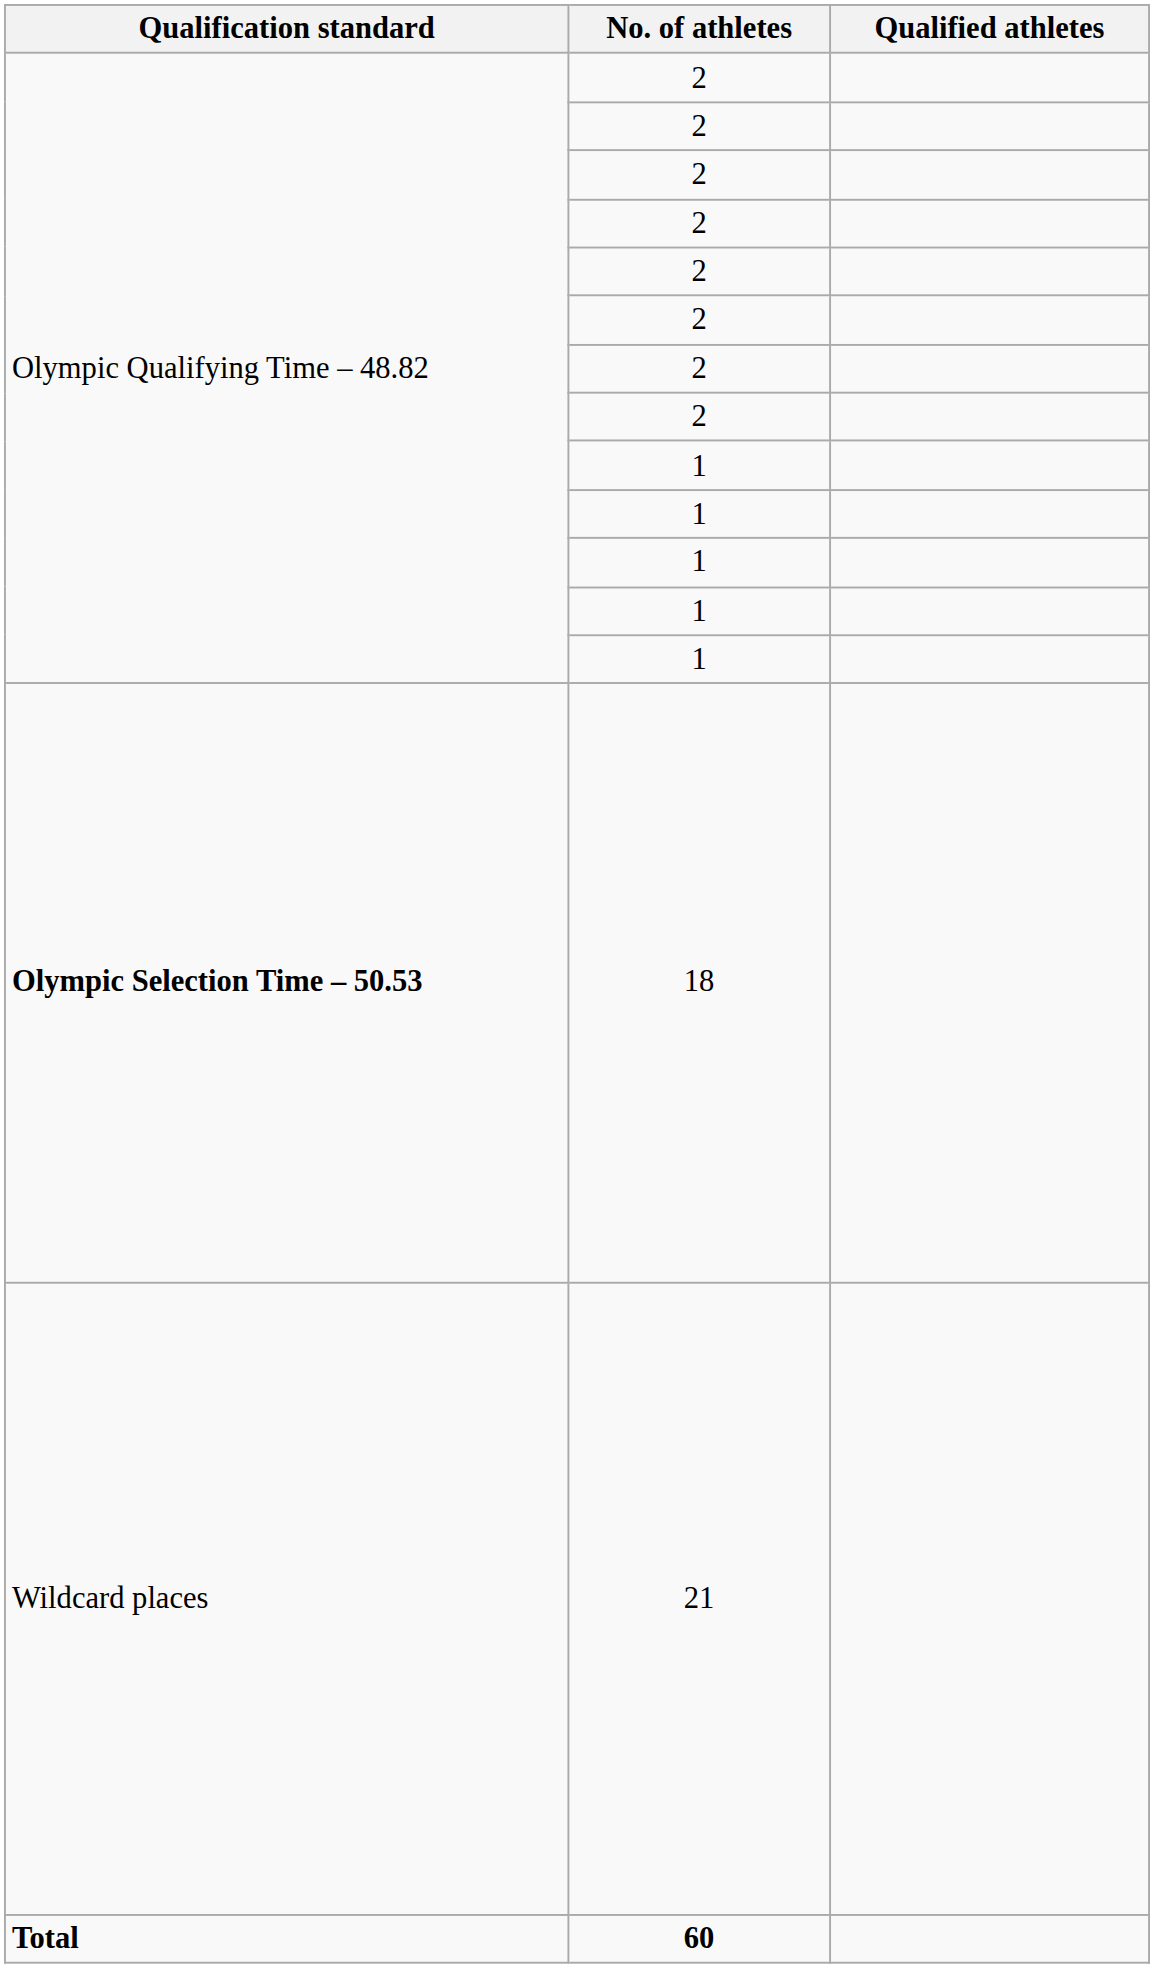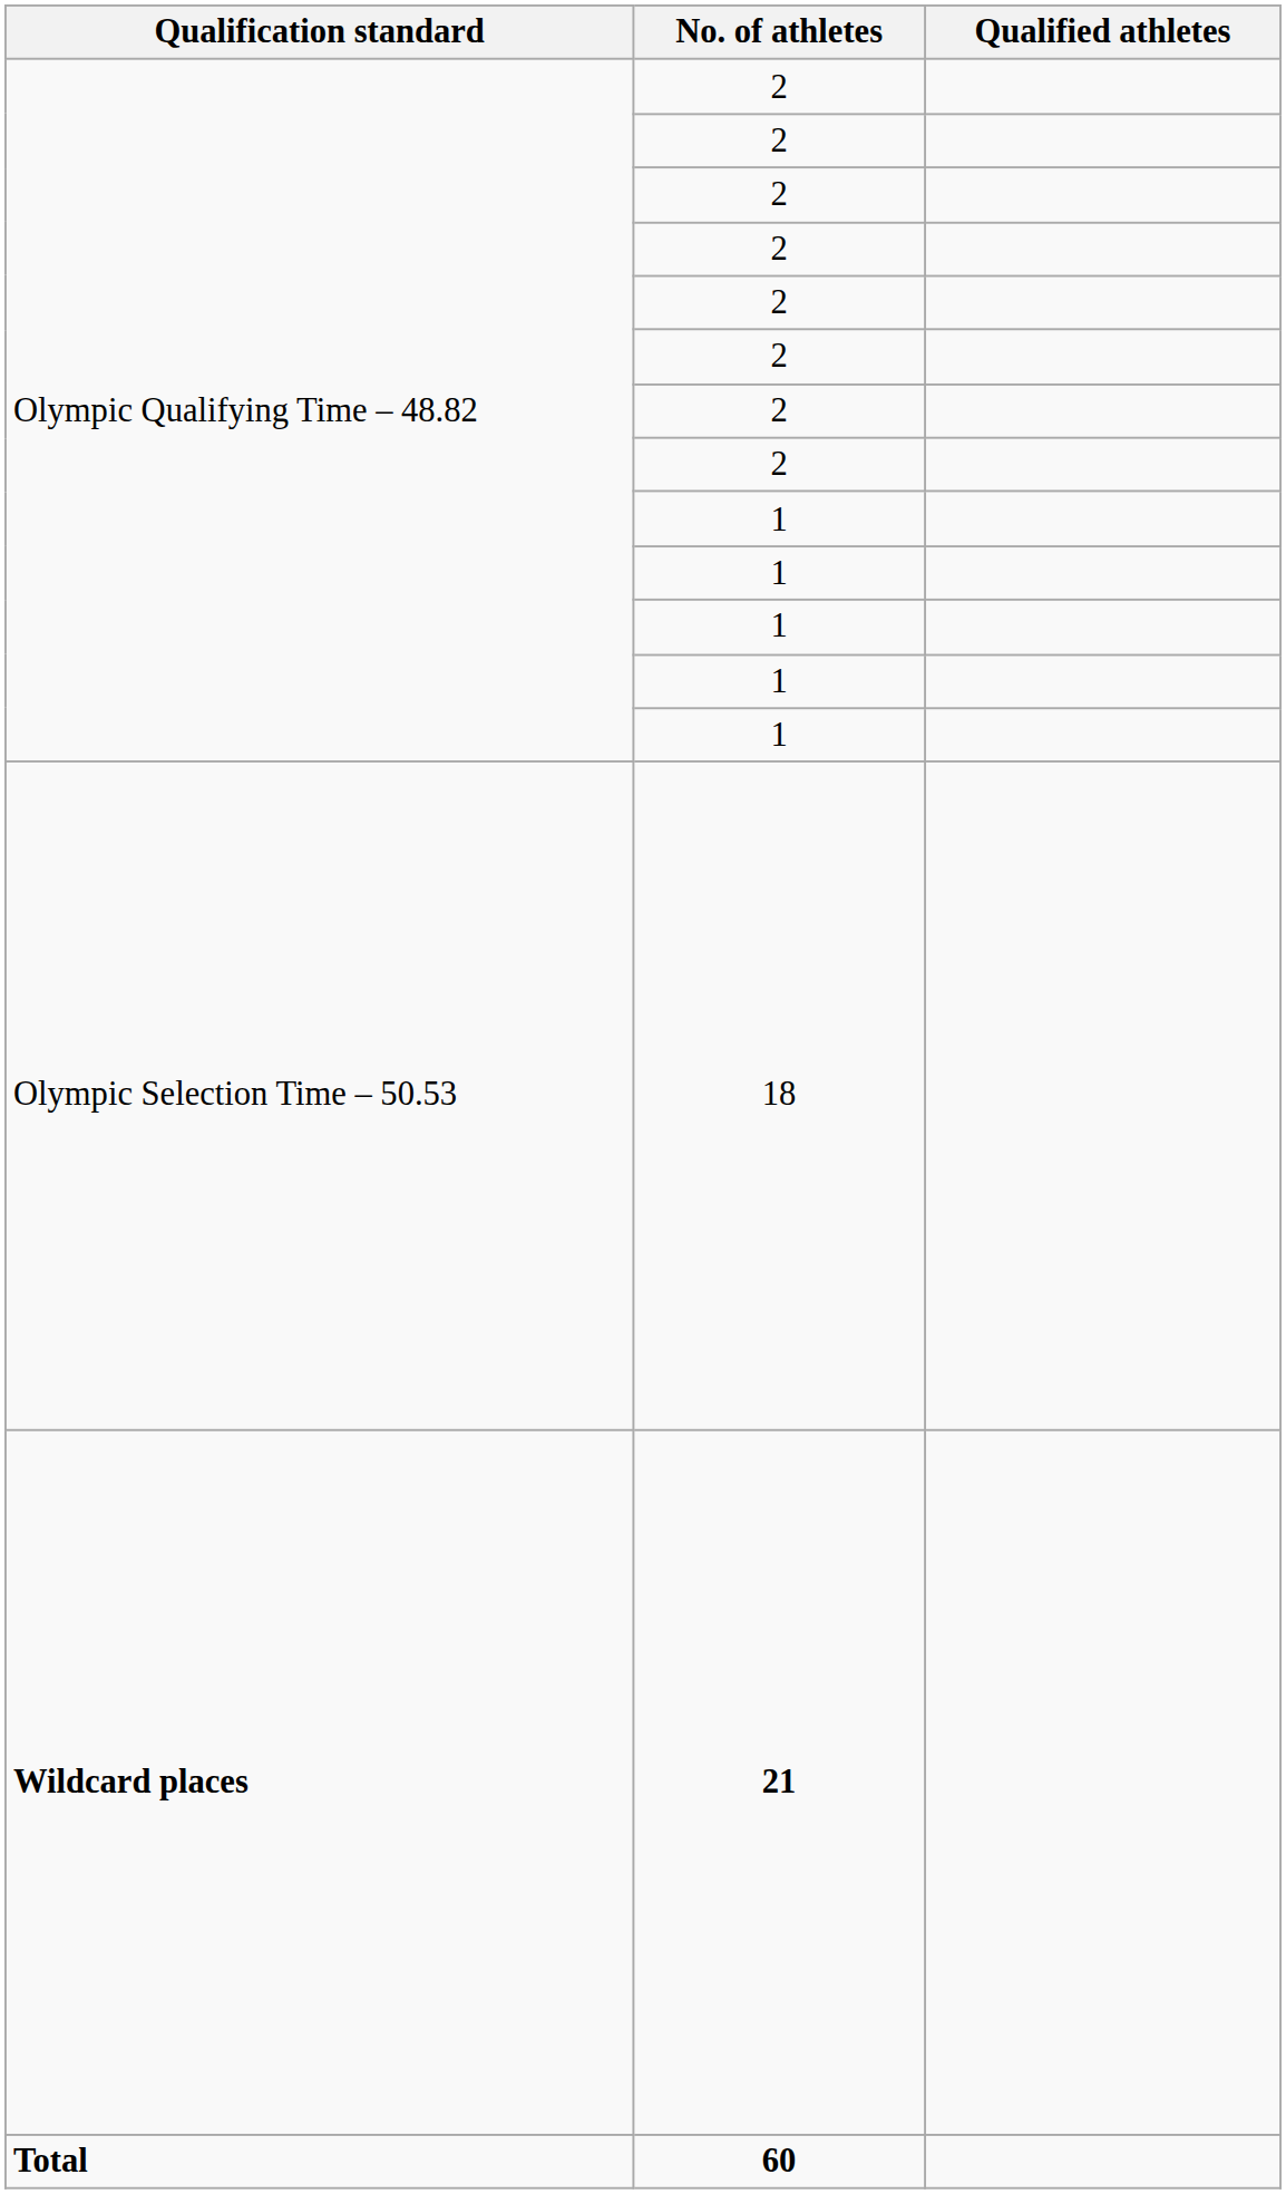18 | Qualification standard: bold -> normal
21 | Qualification standard: normal -> bold
21 | No. of athletes: normal -> bold
